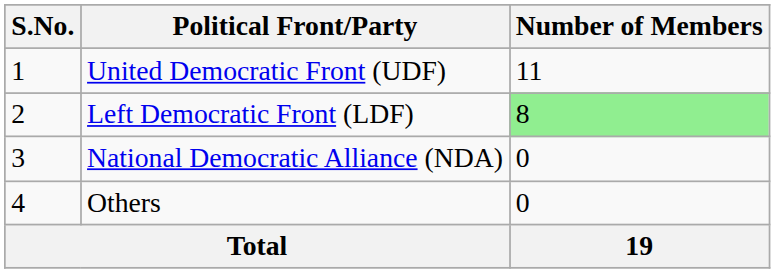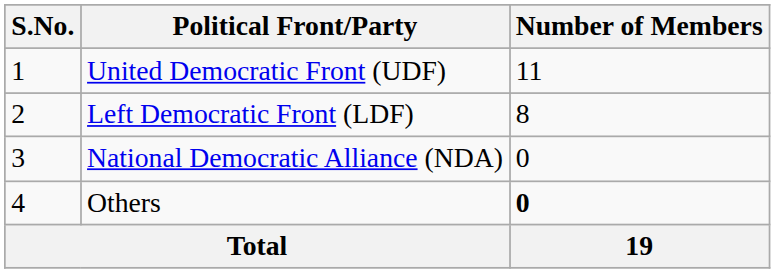Left Democratic Front (LDF) | Number of Members: lightgreen background -> no background
Others | Number of Members: normal -> bold
